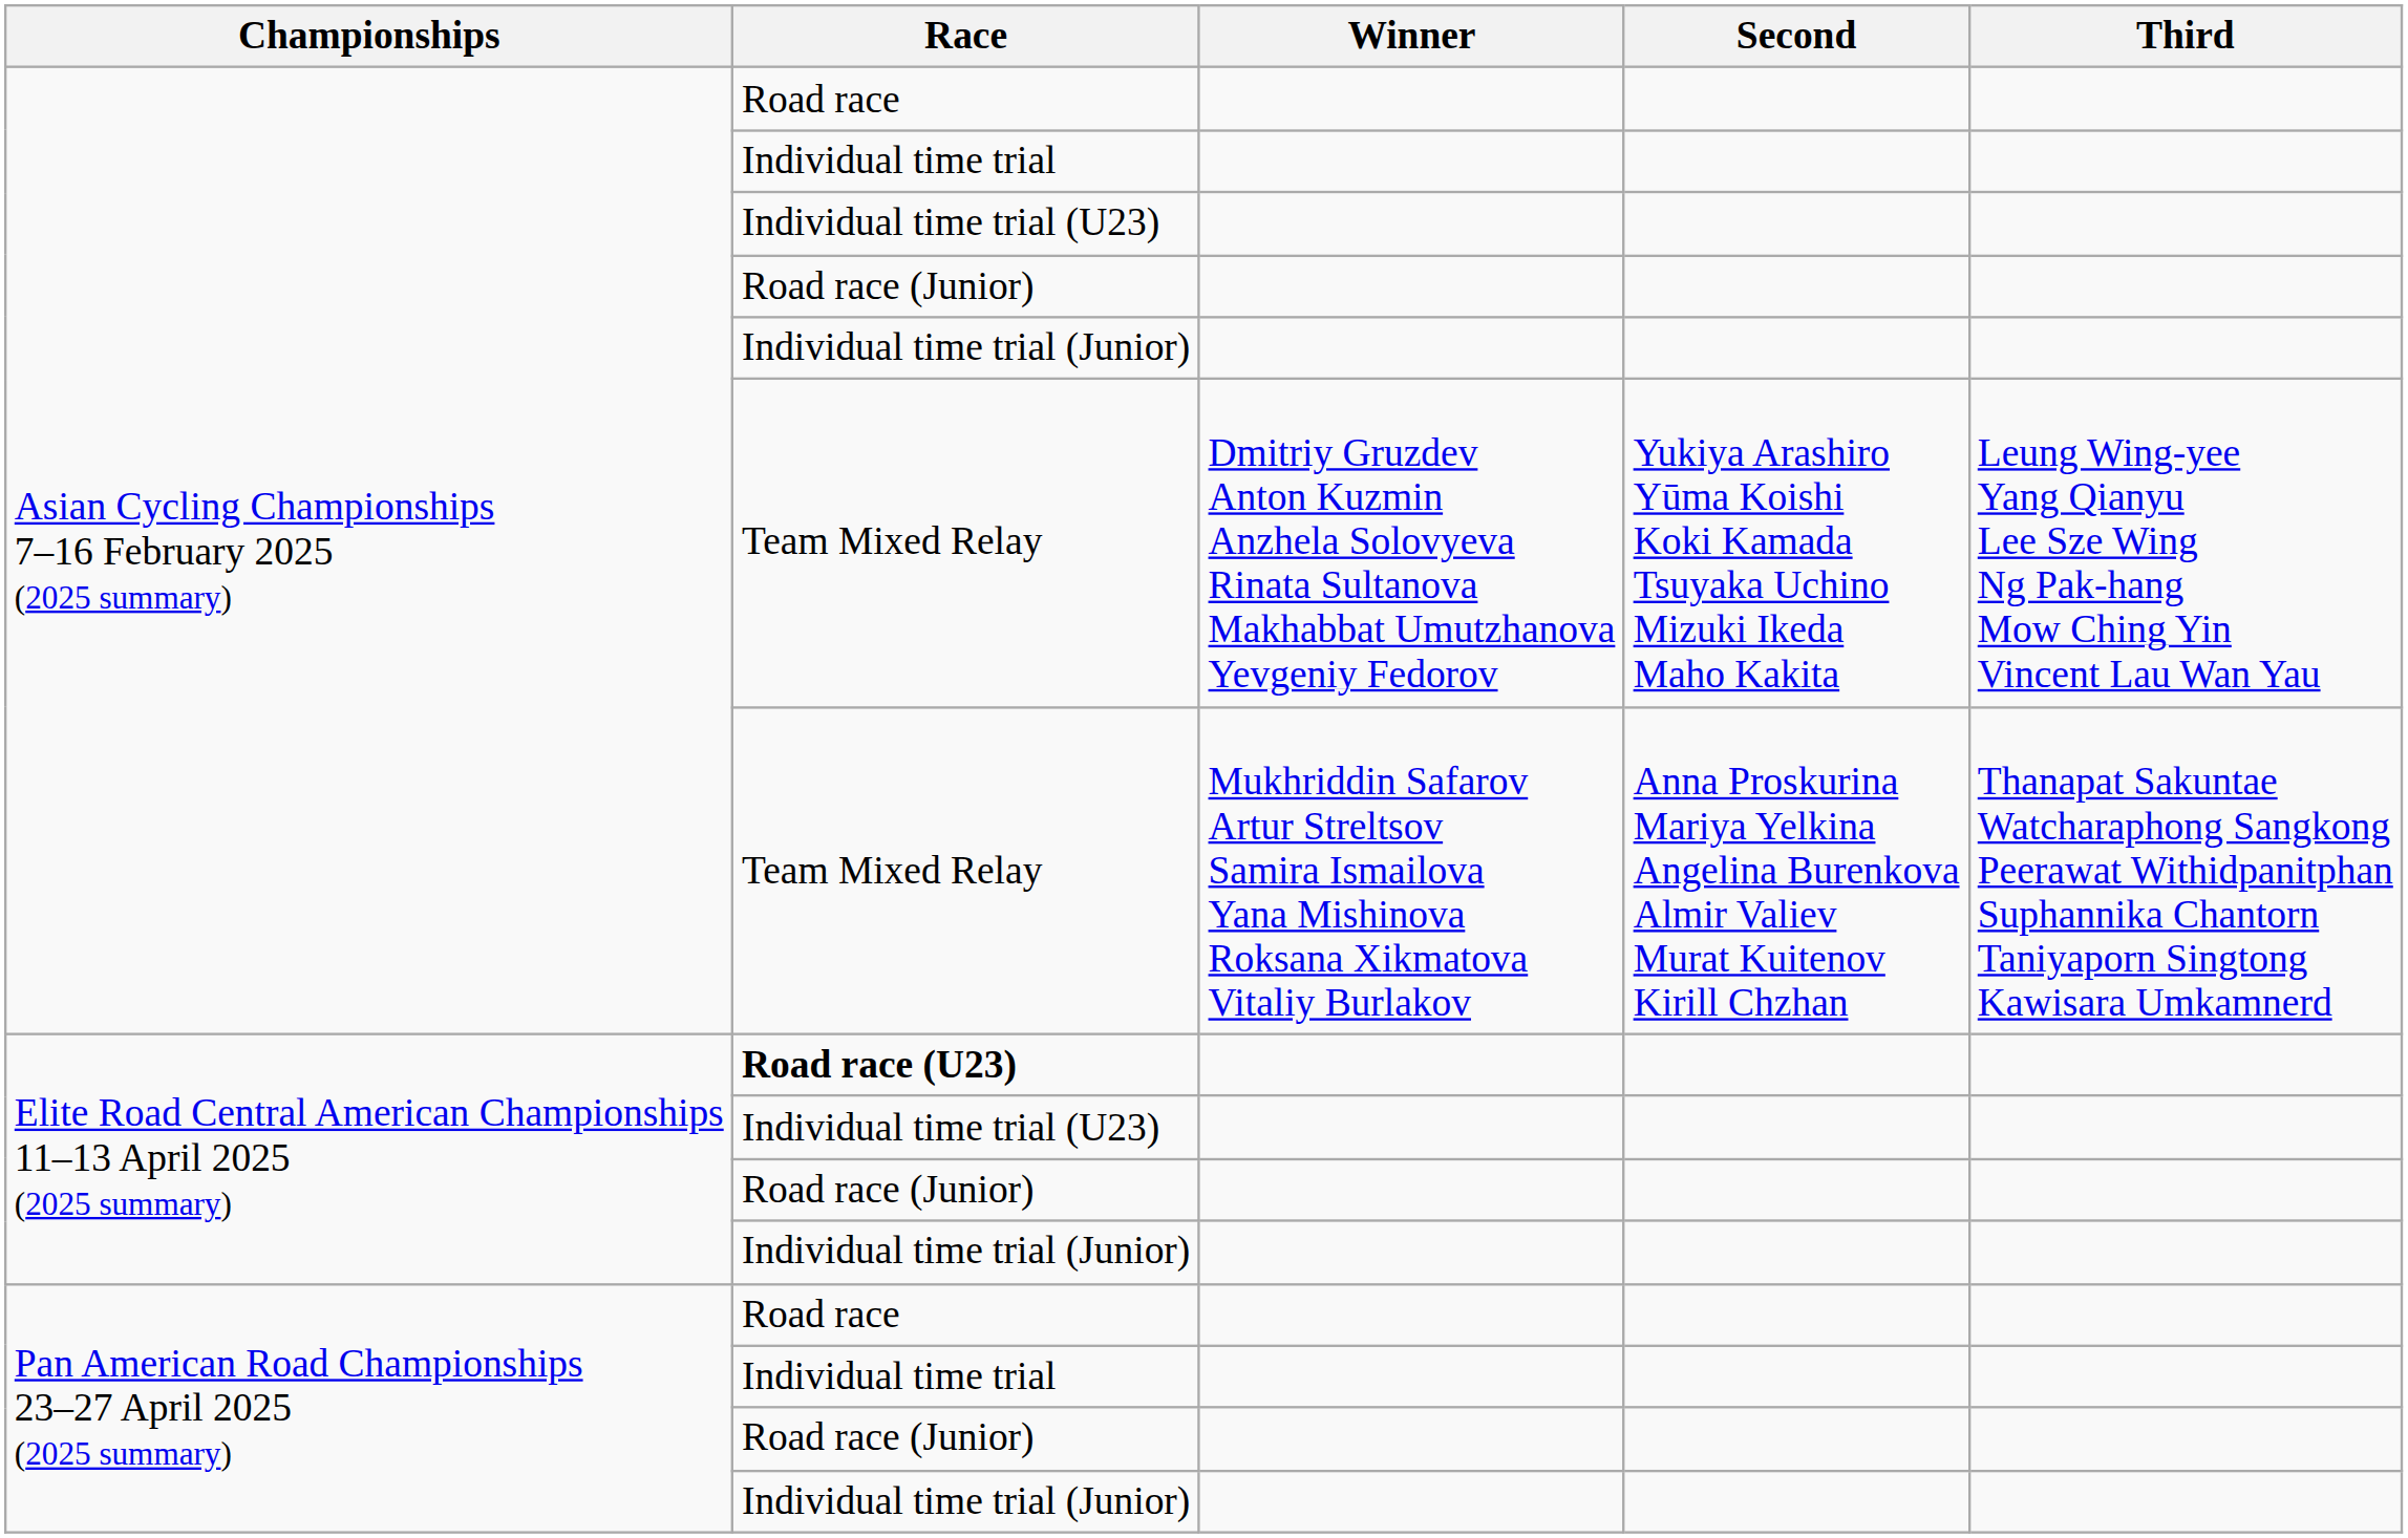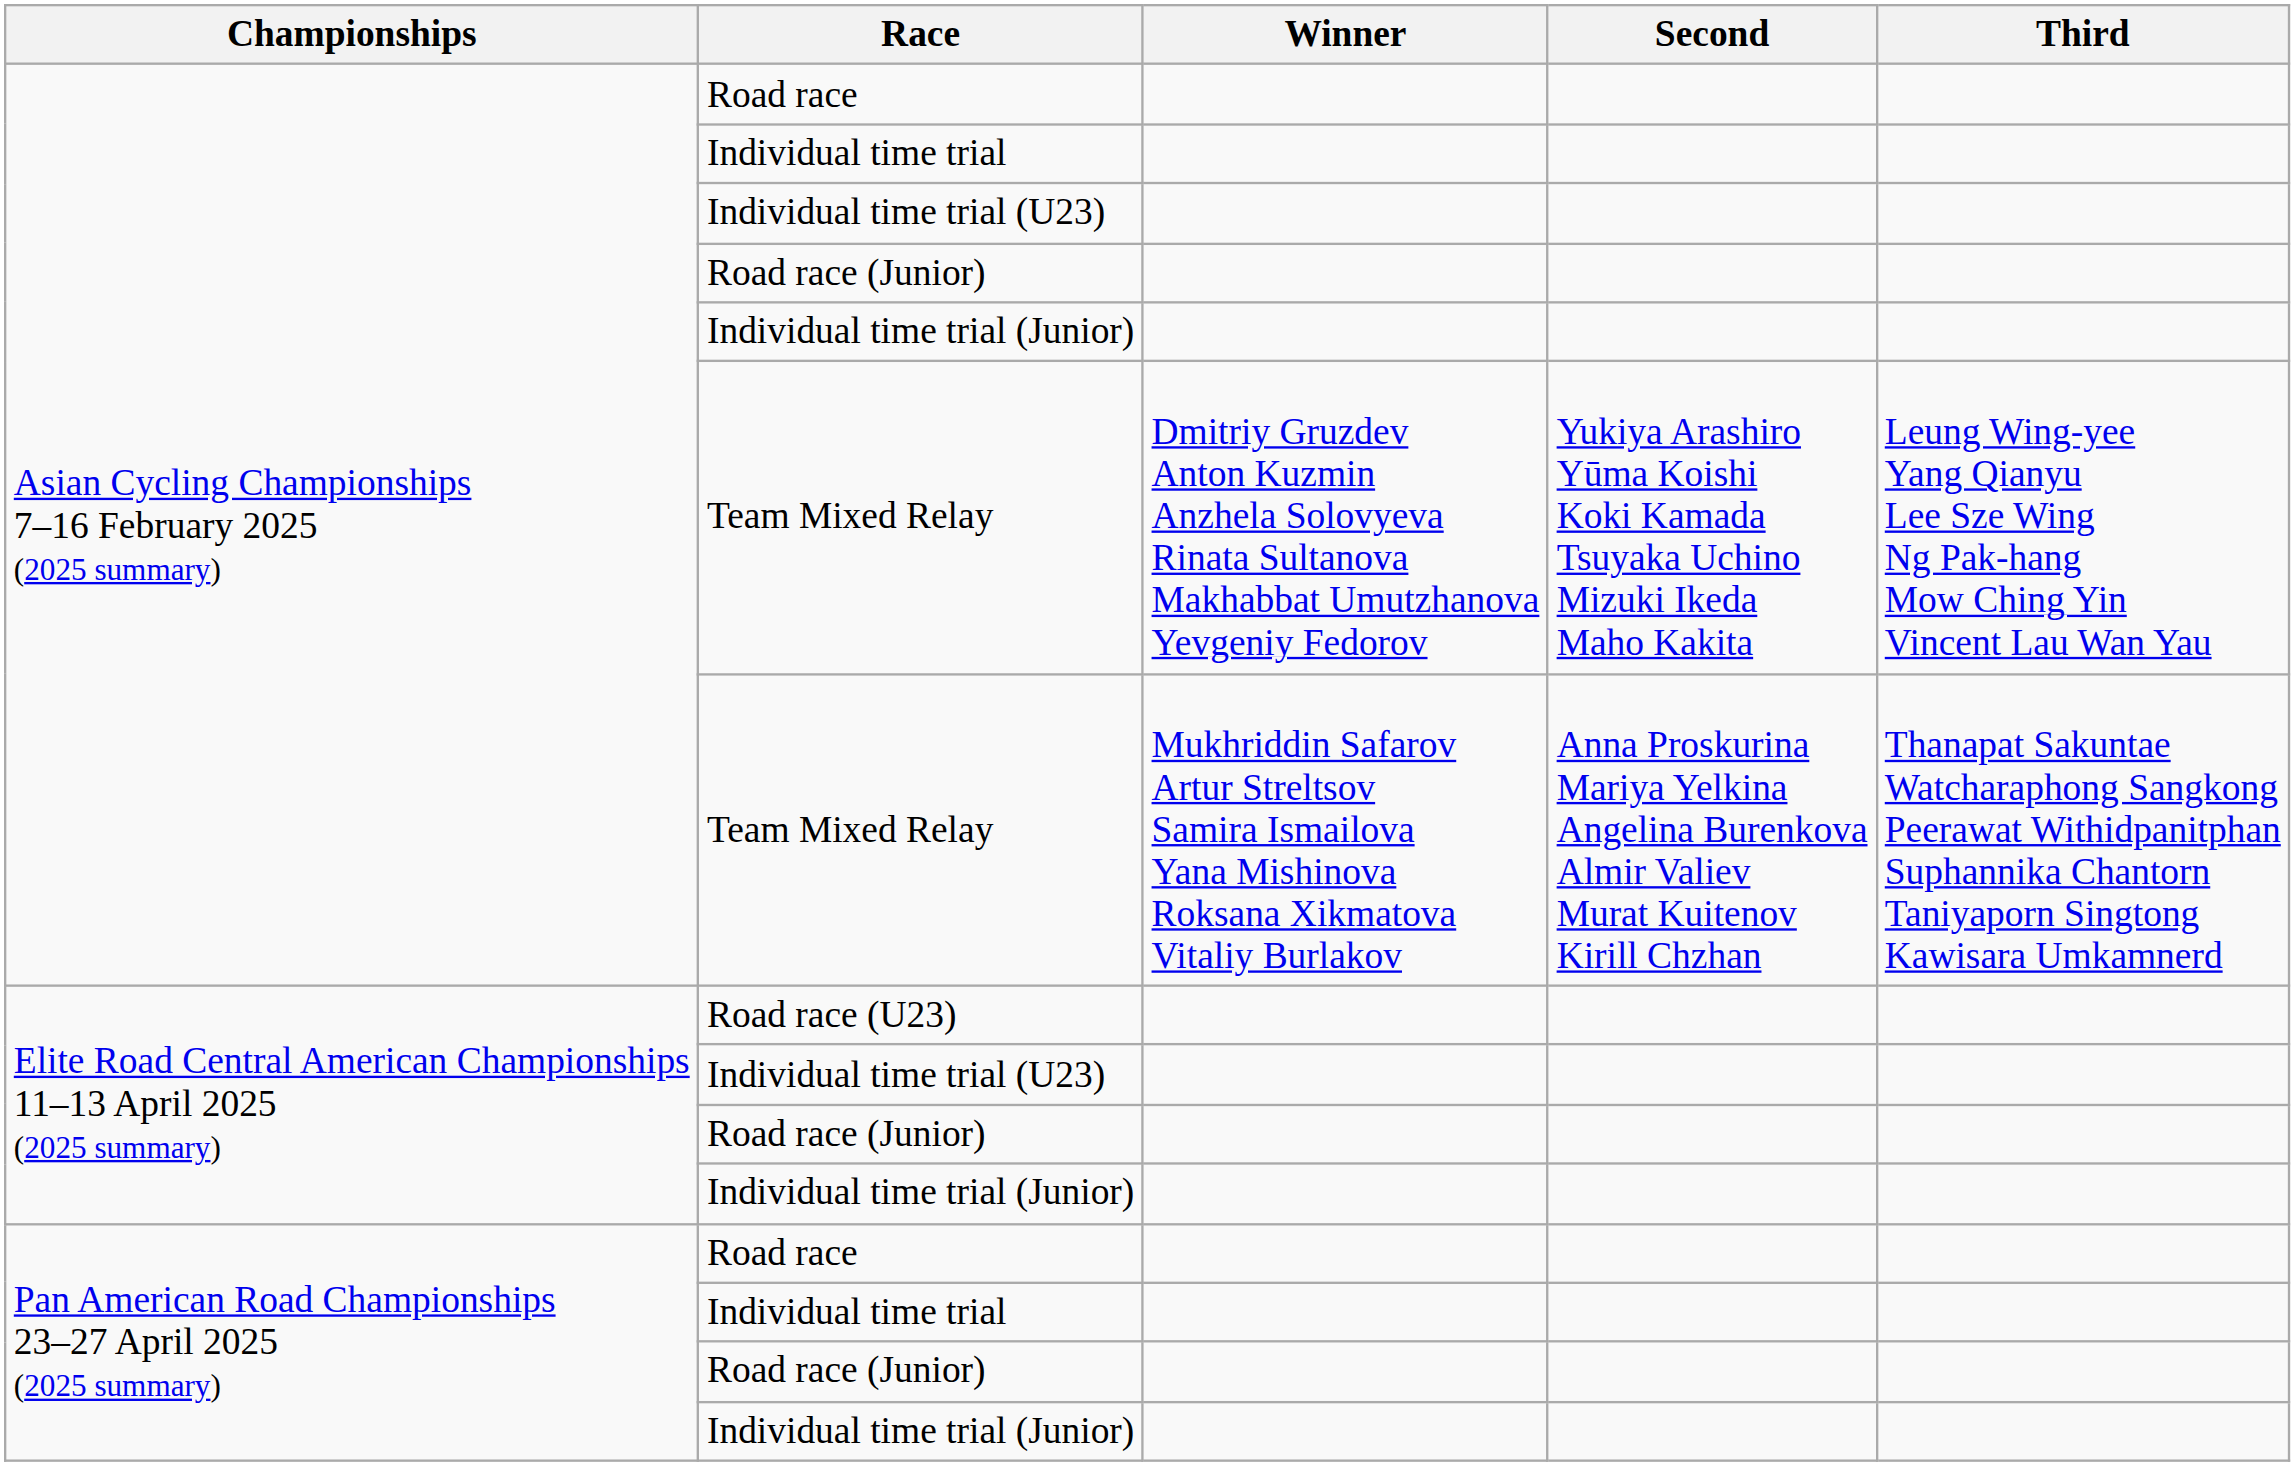Road race (U23) | Race: bold -> normal
